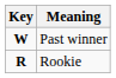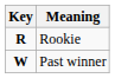rows swapped: Rookie <-> Past winner
